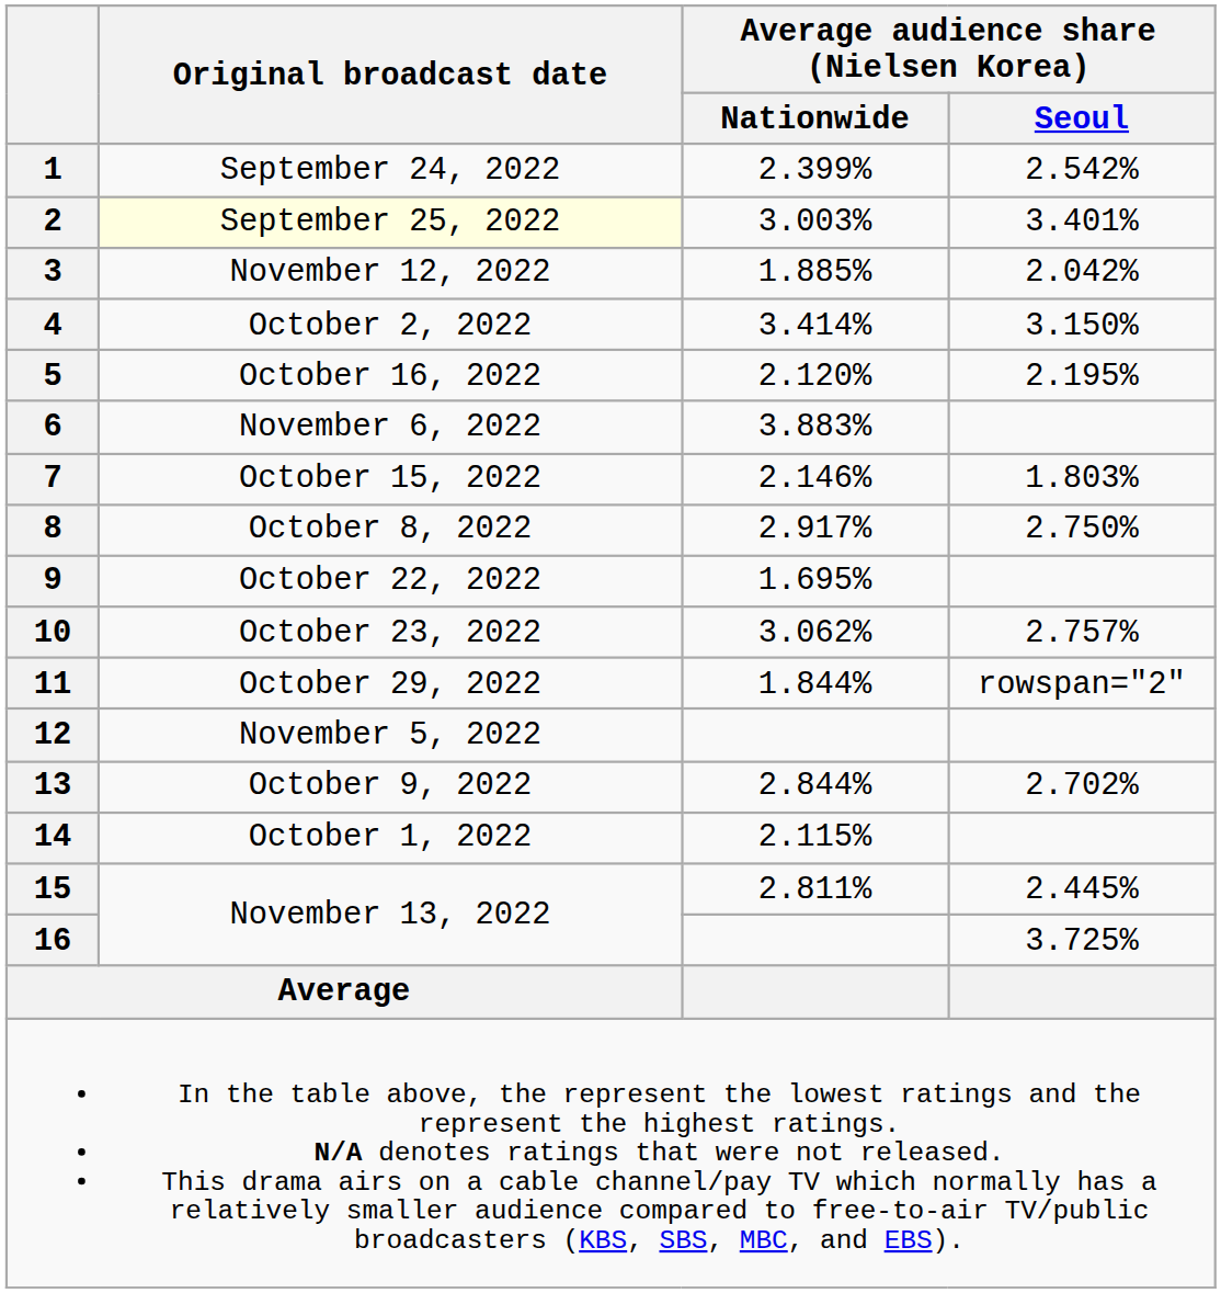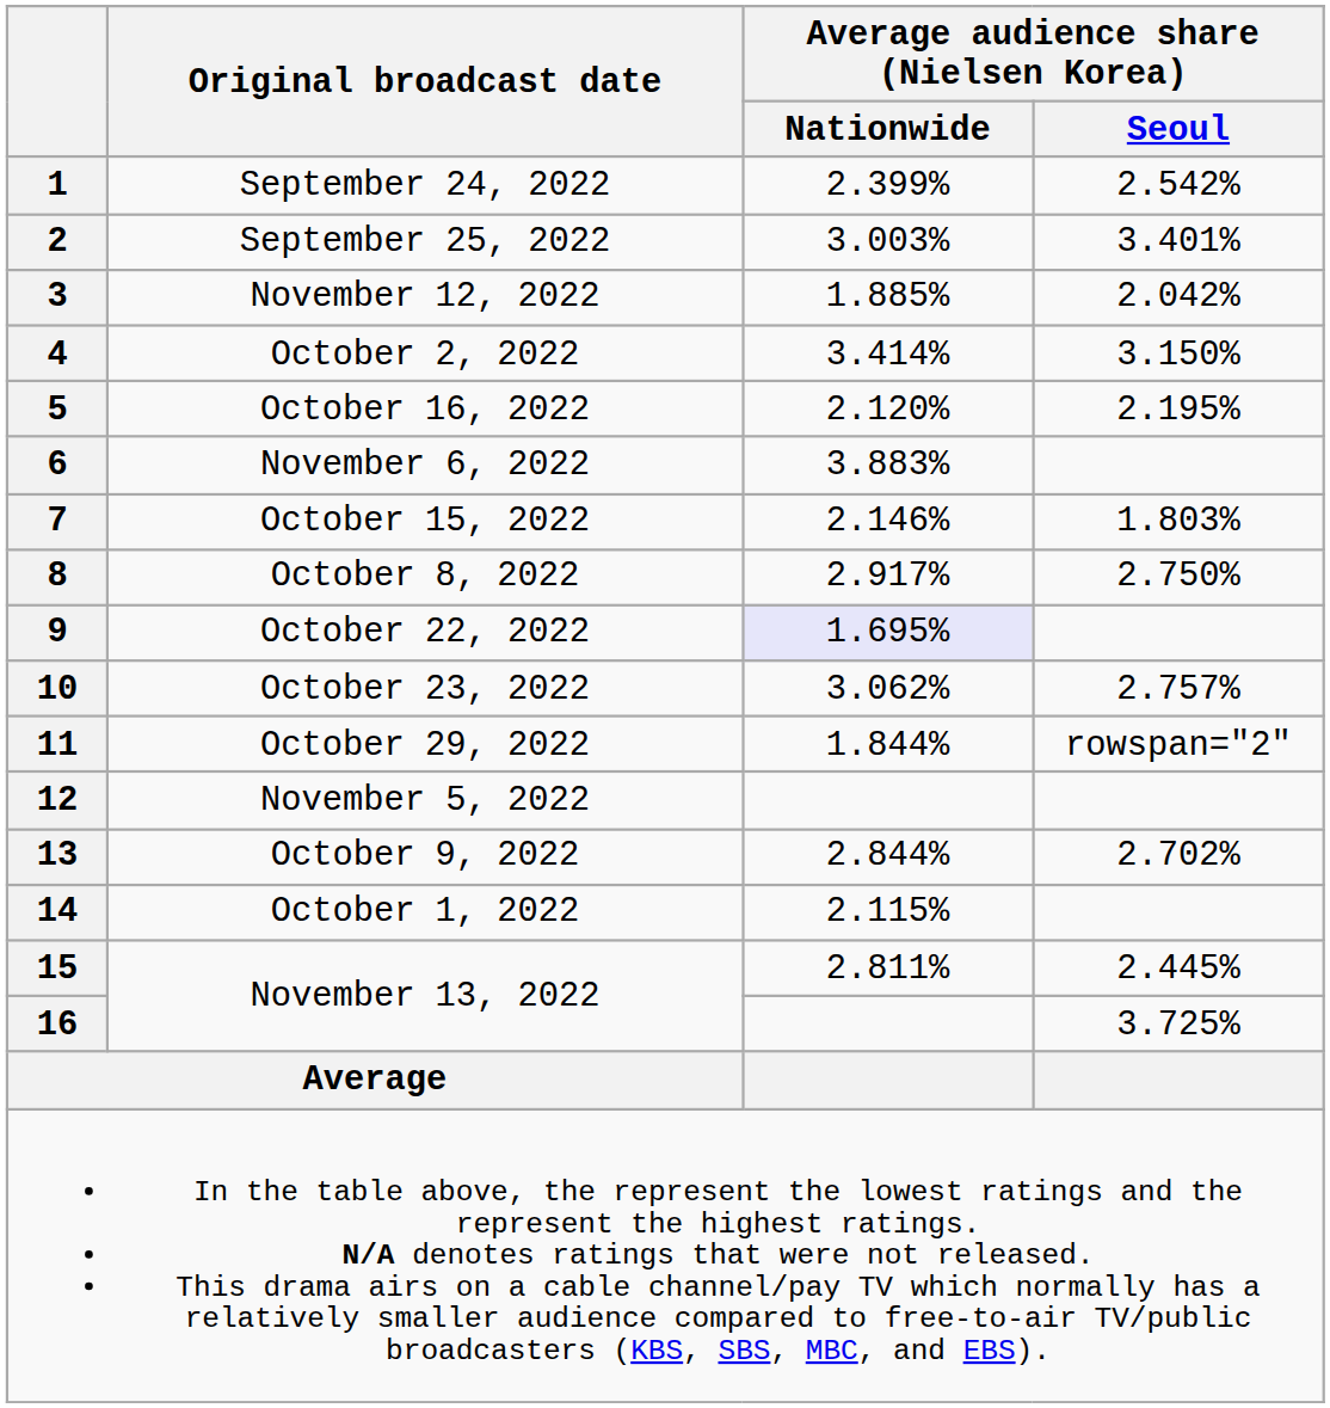2 | Original broadcast date: lightyellow background -> no background
9 | Average audience share (Nielsen Korea) / Nationwide: no background -> lavender background
